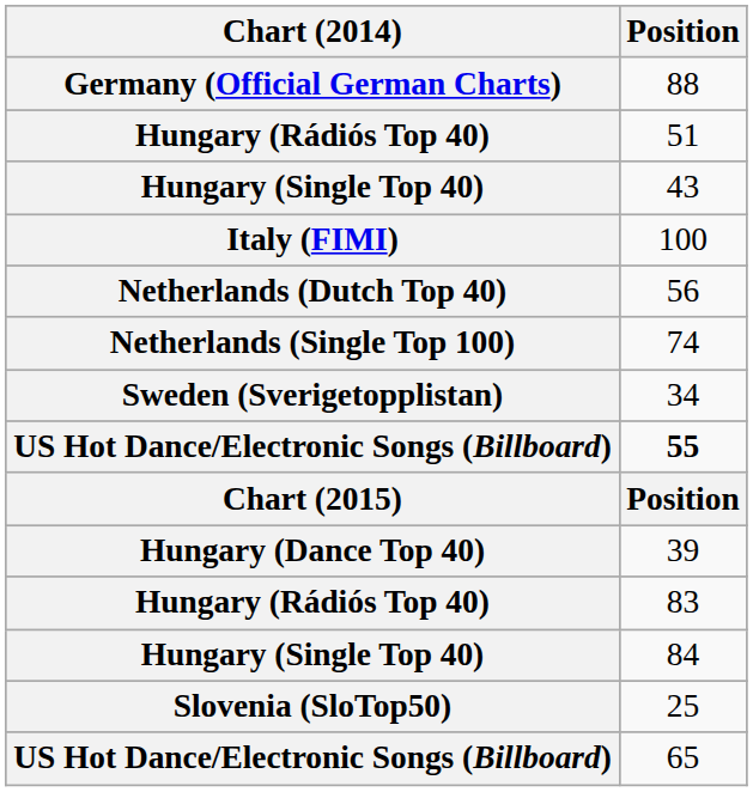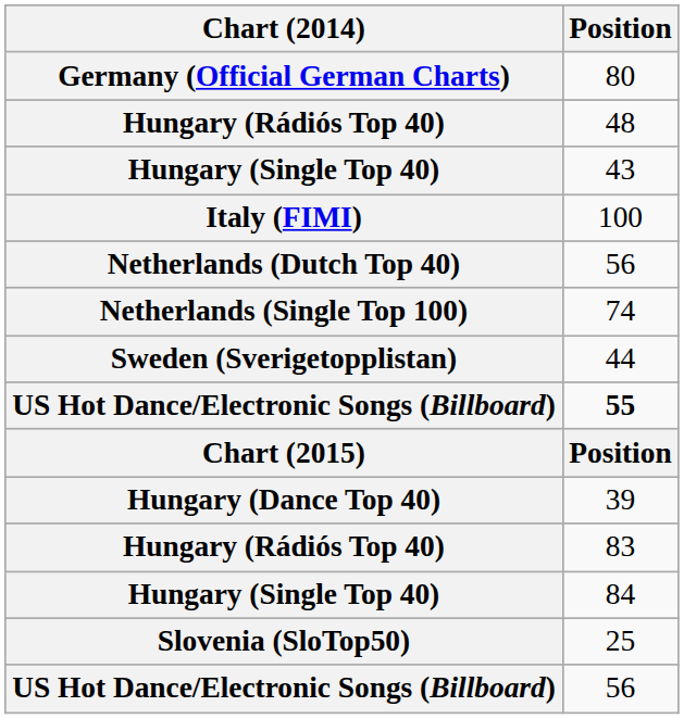row 2 | Position: 88 -> 80
row 3 | Position: 51 -> 48
row 8 | Position: 34 -> 44
row 15 | Position: 65 -> 56
